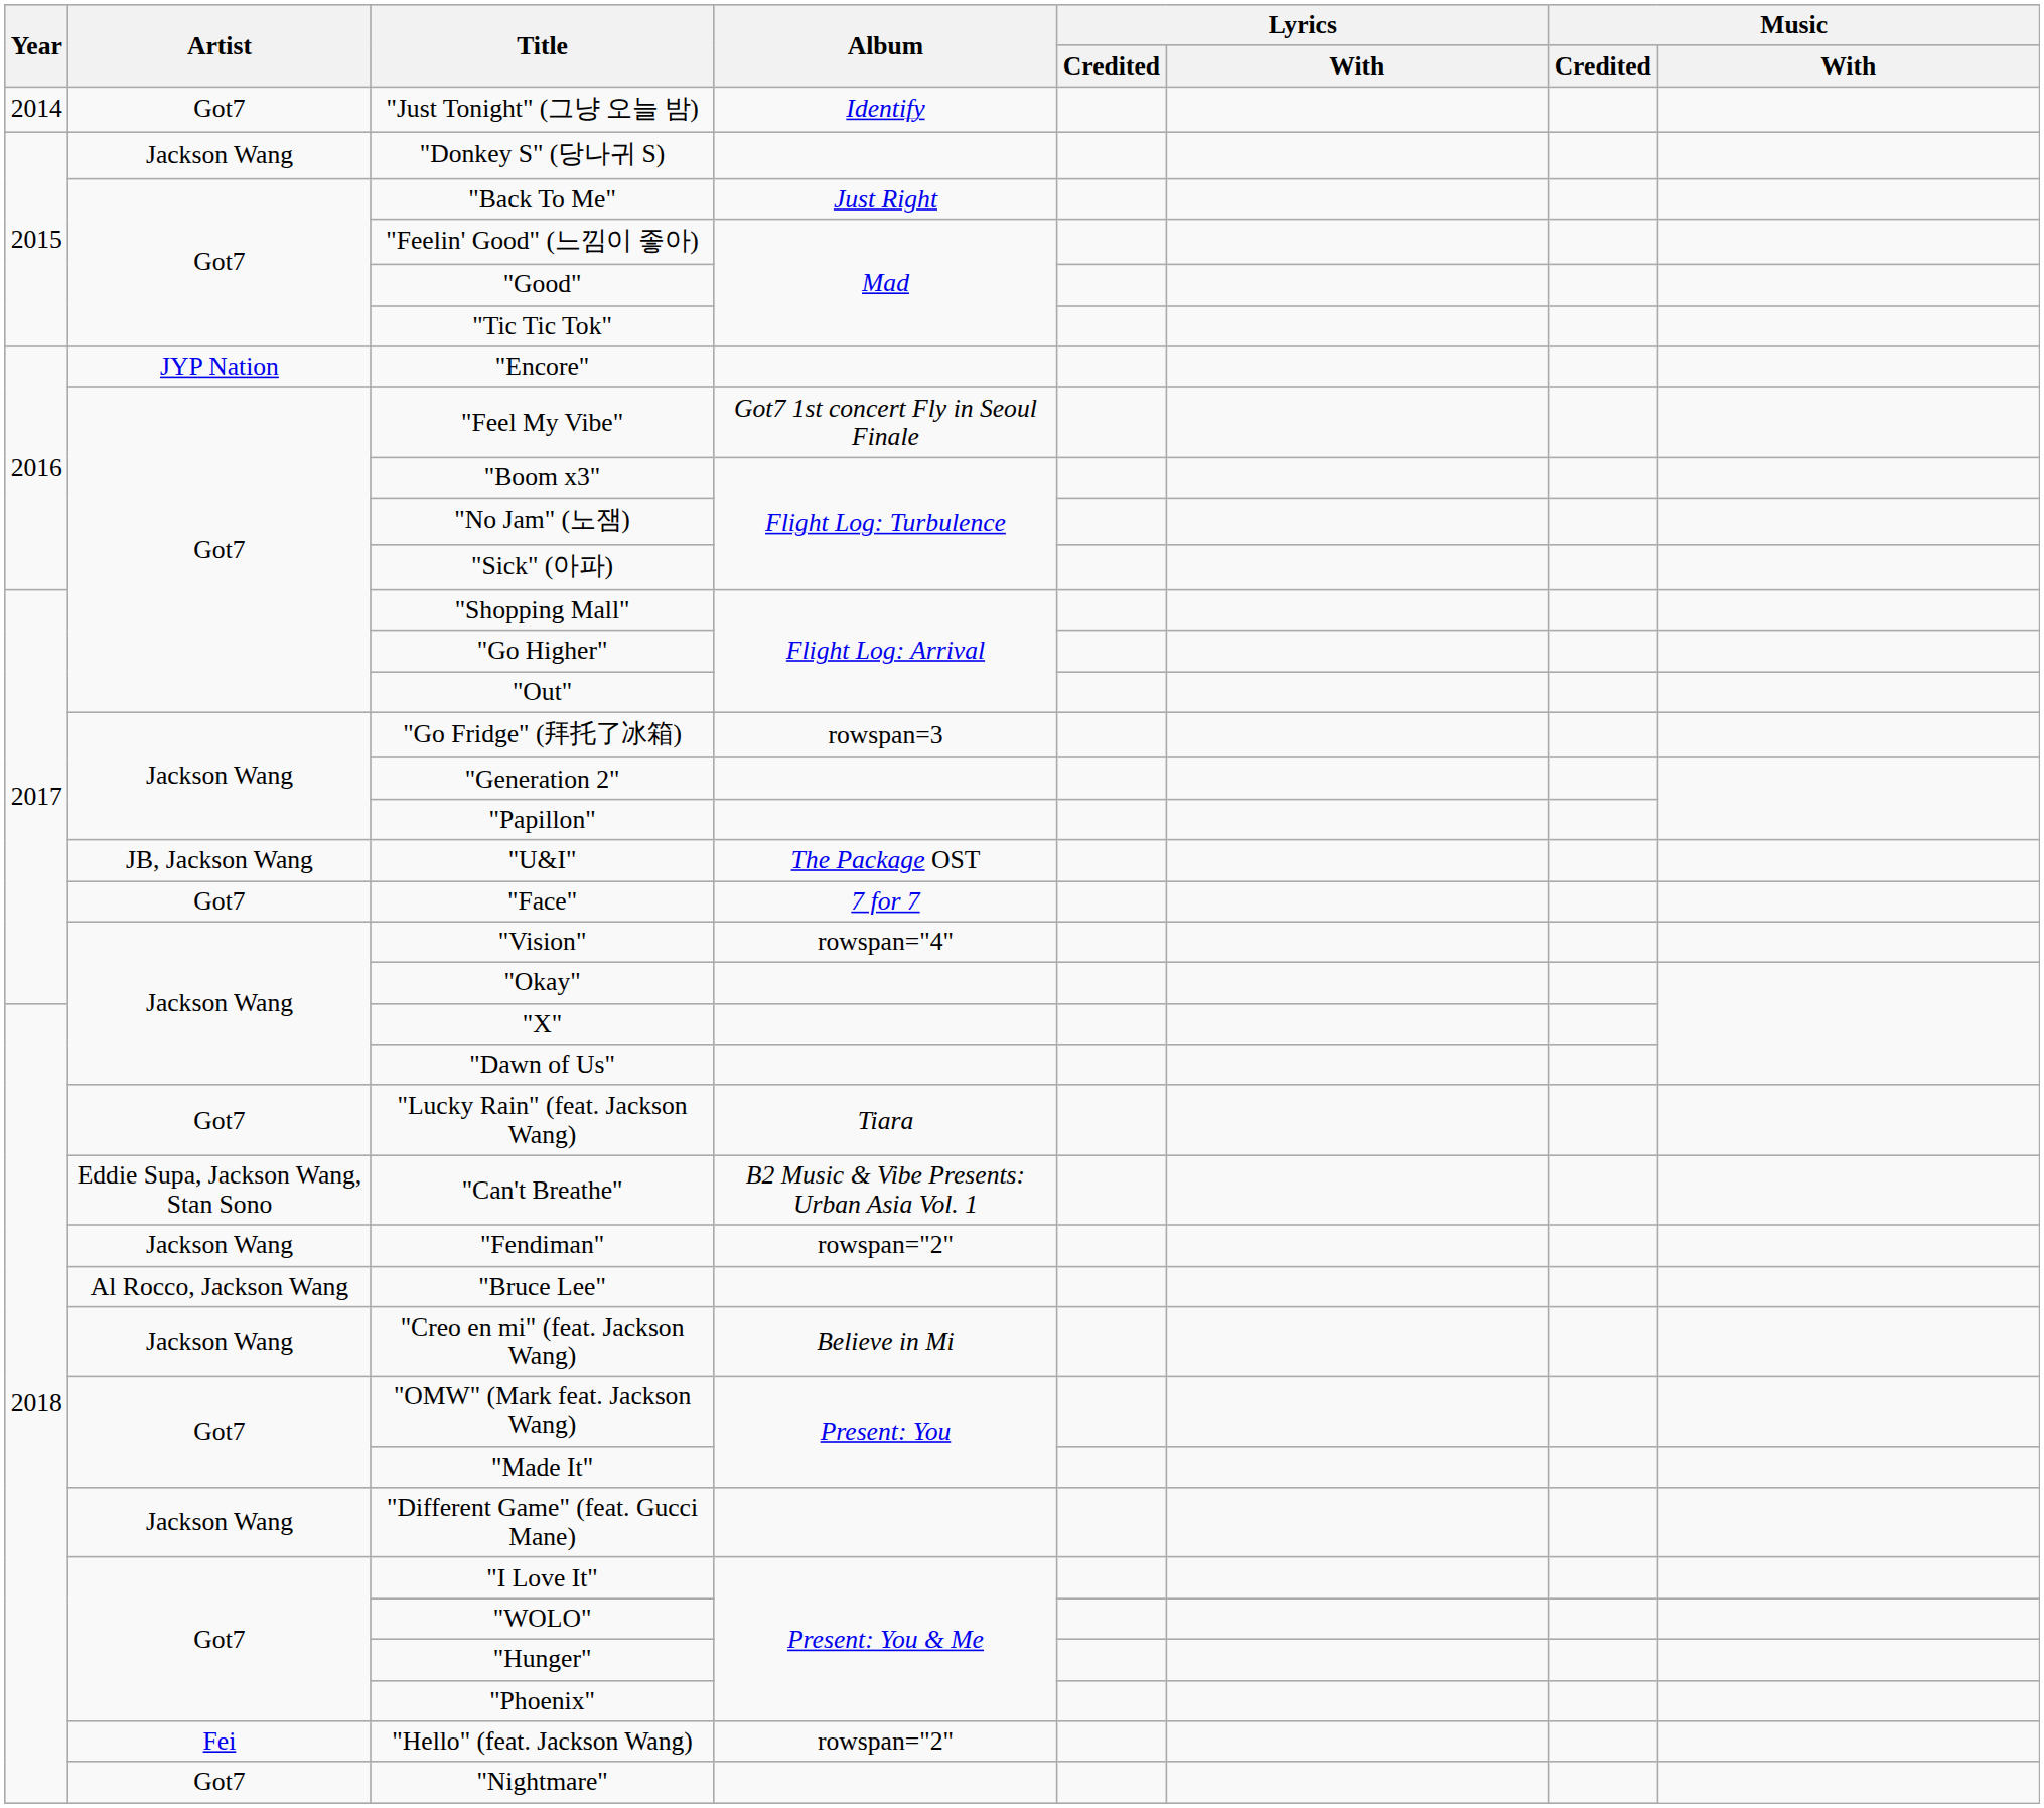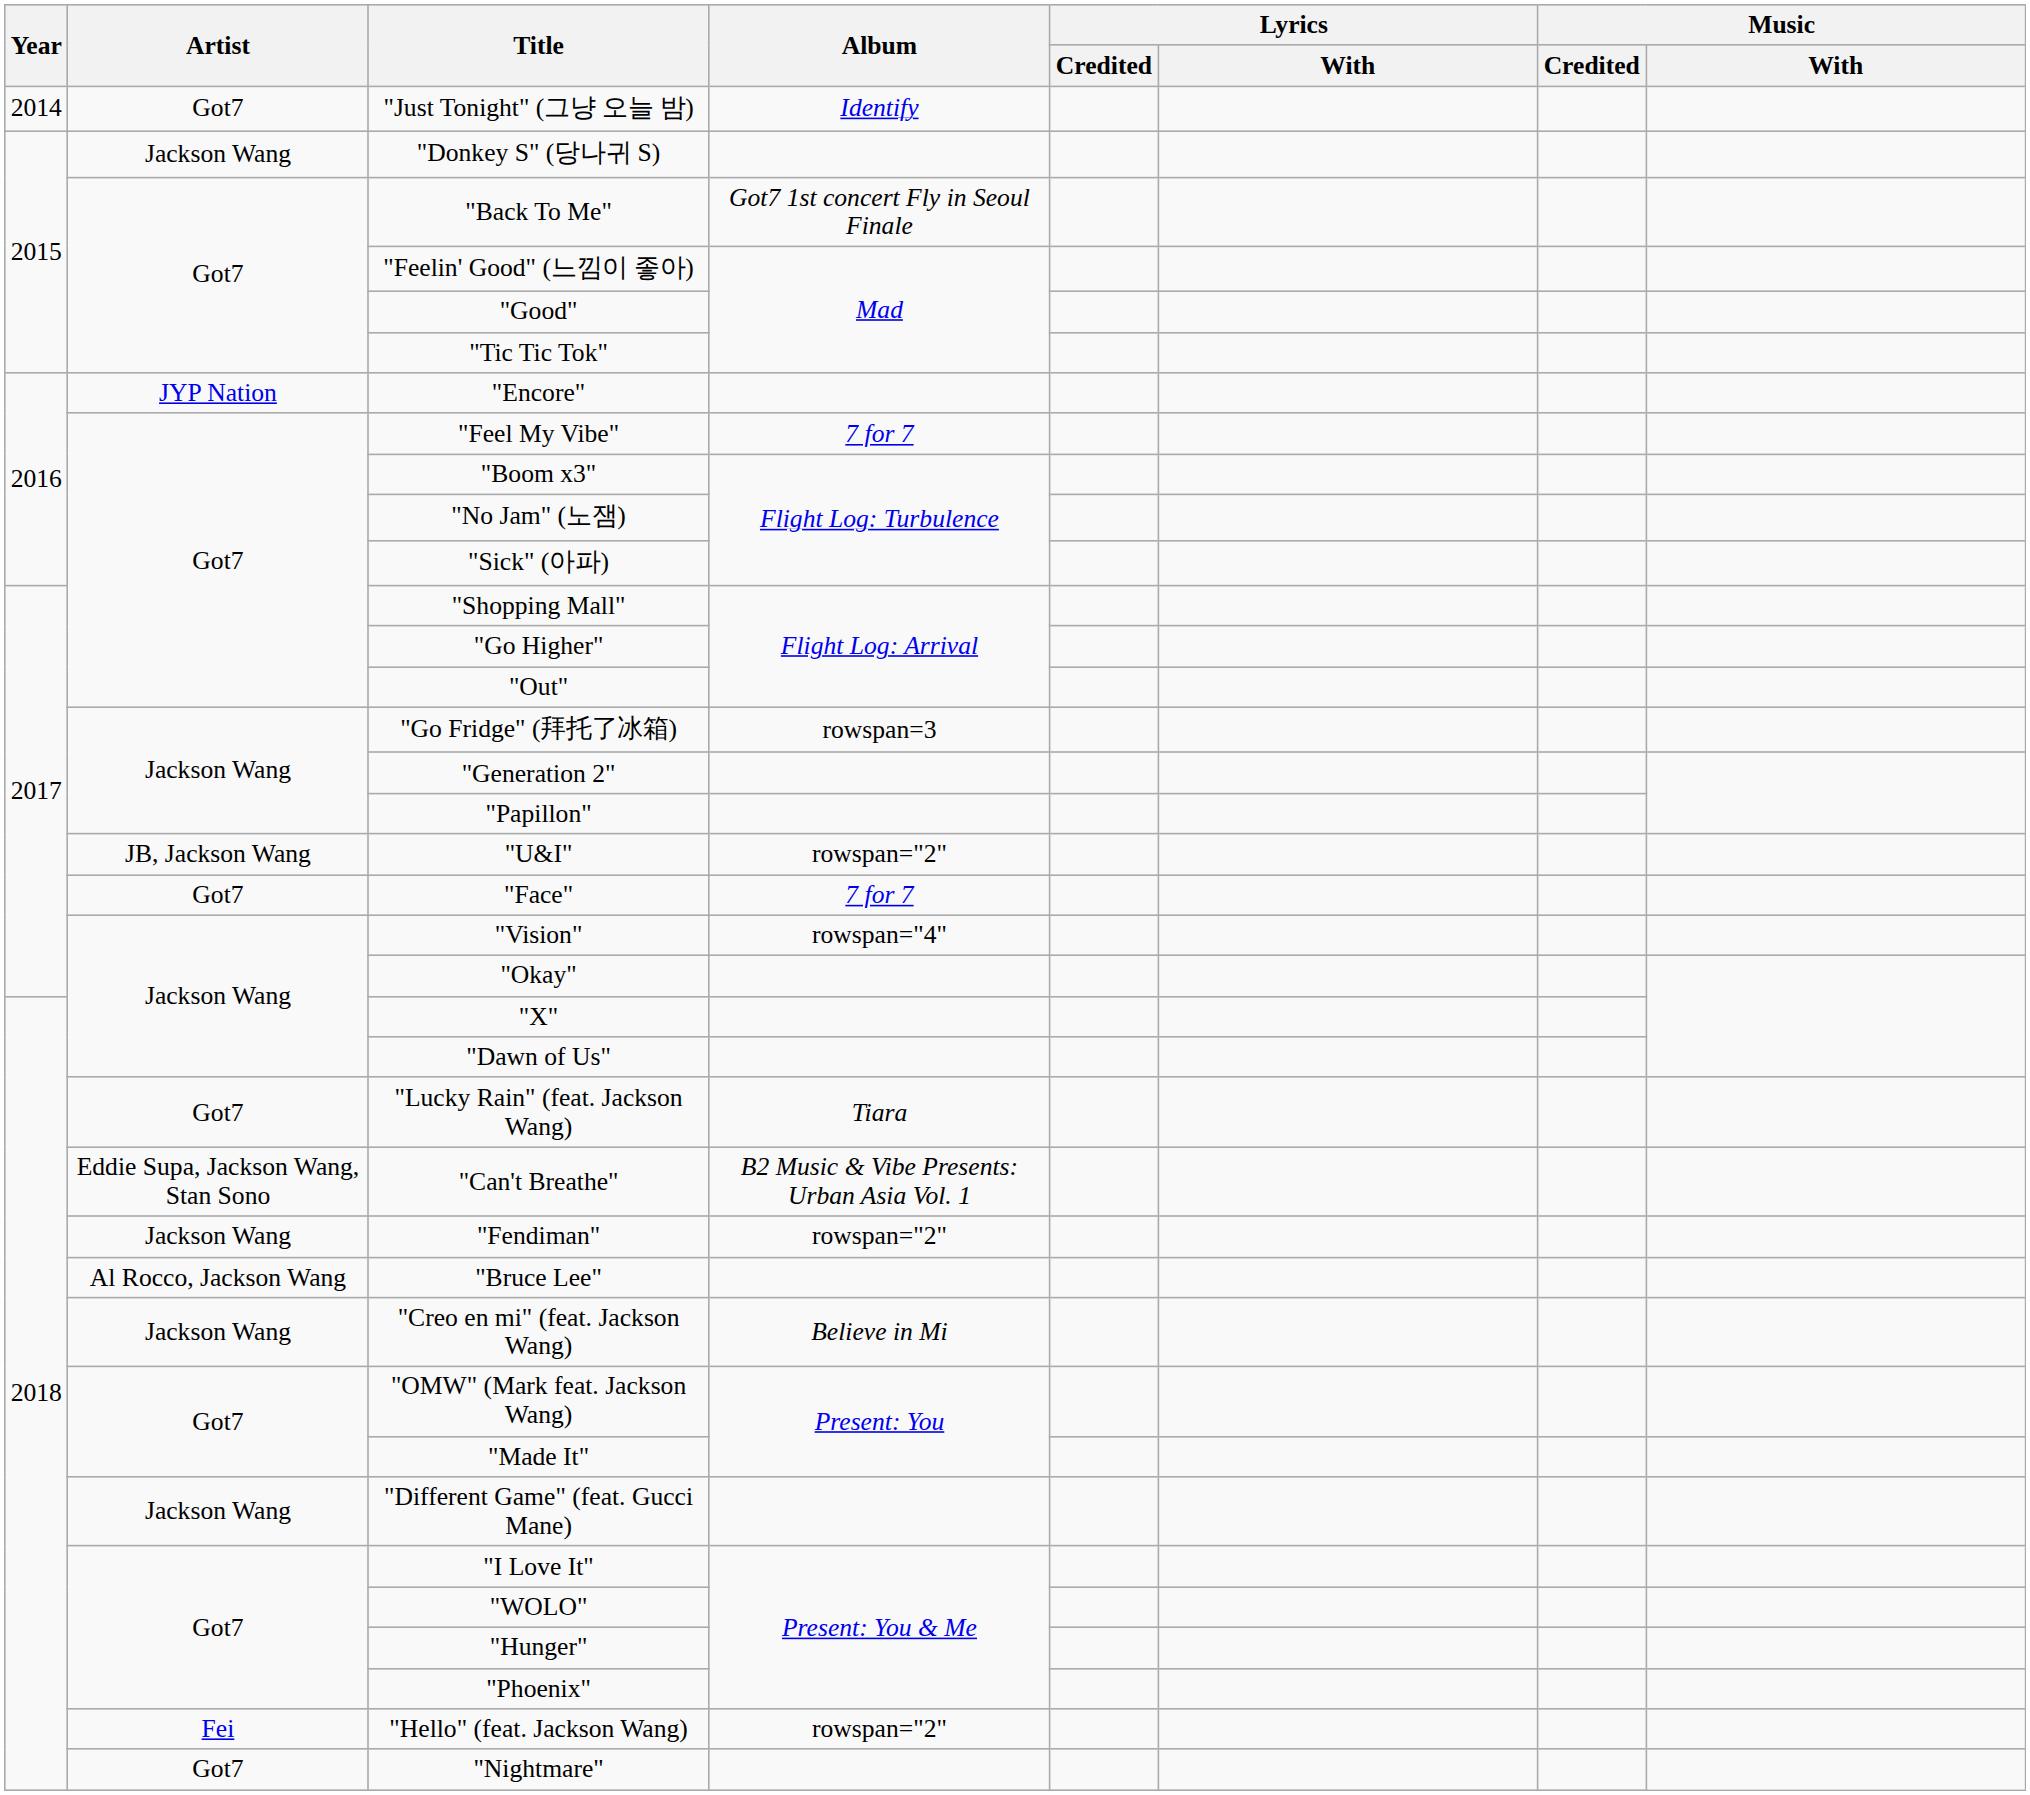"Back To Me" | Album: Just Right -> Got7 1st concert Fly in Seoul Finale
"Feel My Vibe" | Album: Got7 1st concert Fly in Seoul Finale -> 7 for 7
"U&I" | Album: The Package OST -> rowspan="2"
